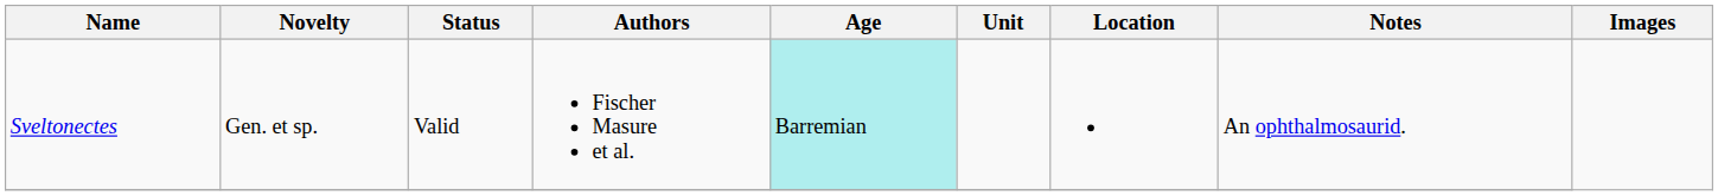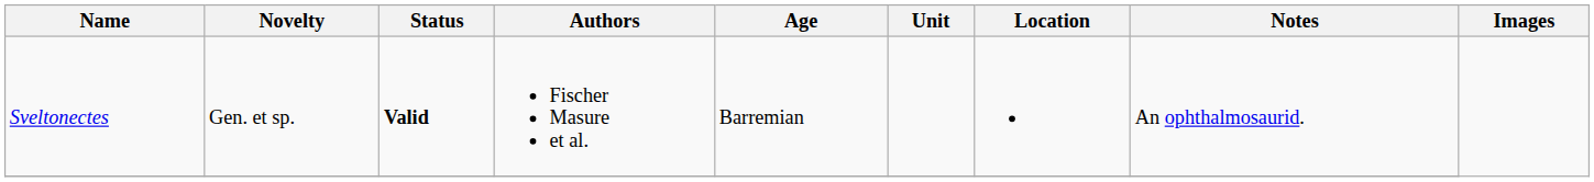Sveltonectes | Status: normal -> bold
Sveltonectes | Age: paleturquoise background -> no background
